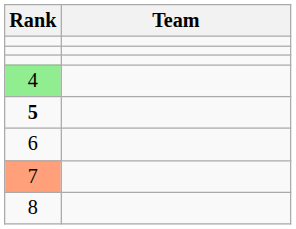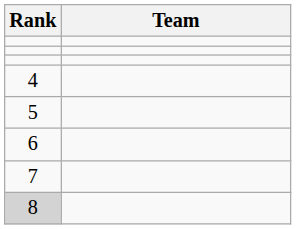row 5 | Rank: lightgreen background -> no background
row 6 | Rank: bold -> normal
row 8 | Rank: lightsalmon background -> no background
row 9 | Rank: no background -> lightgrey background
